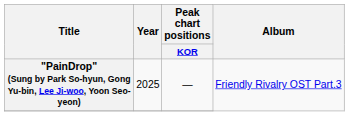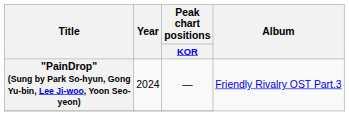row 3 | Year: 2025 -> 2024
